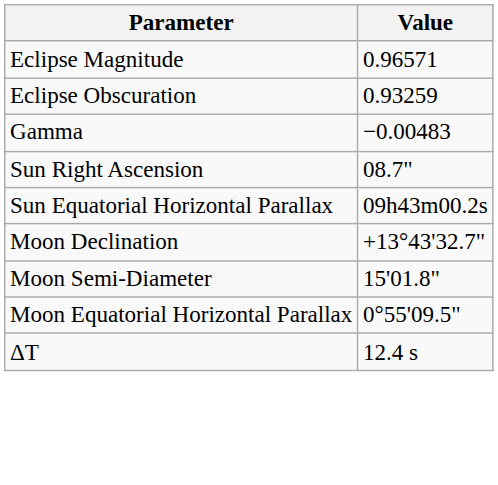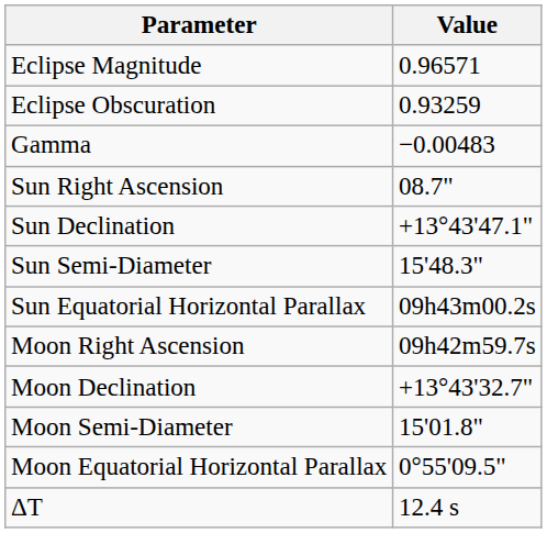+ row: Sun Declination | +13°43'47.1"
+ row: Sun Semi-Diameter | 15'48.3"
+ row: Moon Right Ascension | 09h42m59.7s
